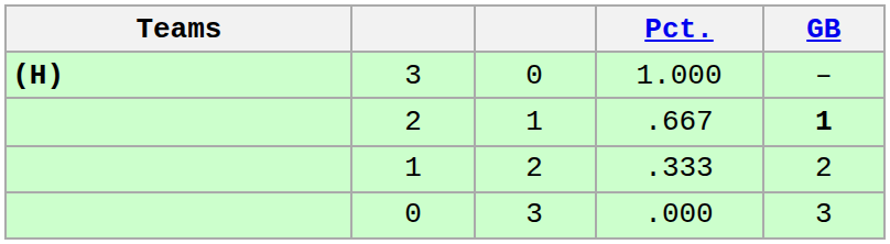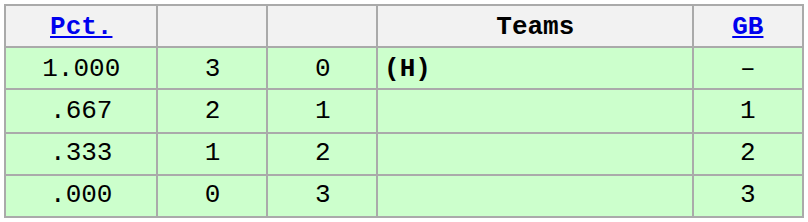columns swapped: Teams <-> Pct.
row 3 | GB: bold -> normal
